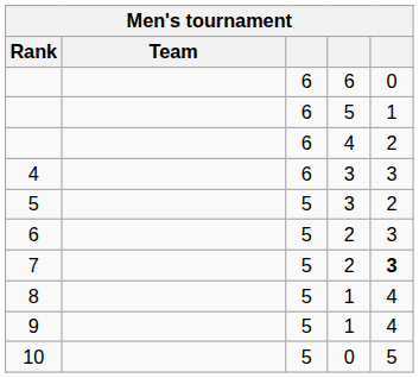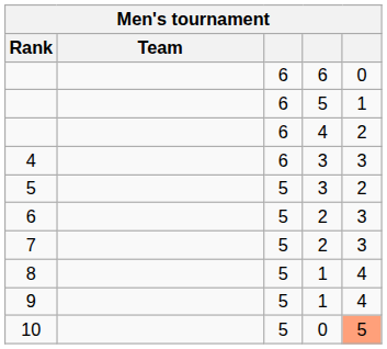7 | column 5: bold -> normal
10 | column 5: no background -> lightsalmon background
